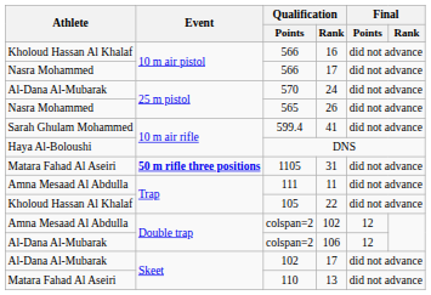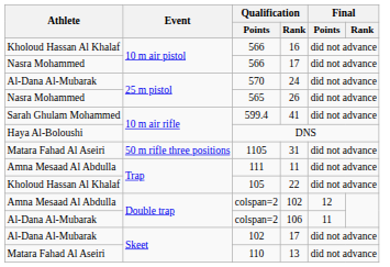31 | Event: bold -> normal
106 | Final / Points: 12 -> 11
